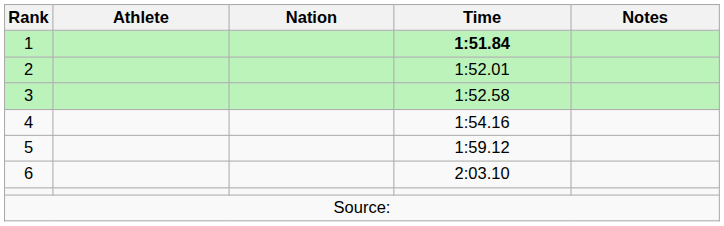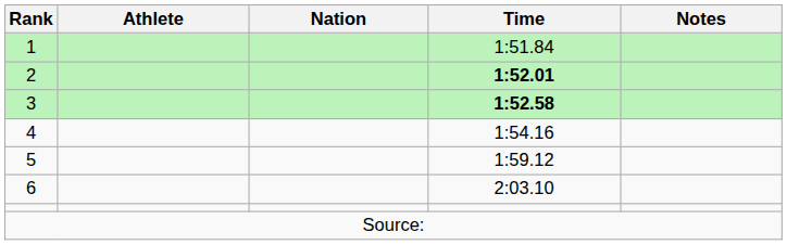1 | Time: bold -> normal
2 | Time: normal -> bold
3 | Time: normal -> bold
